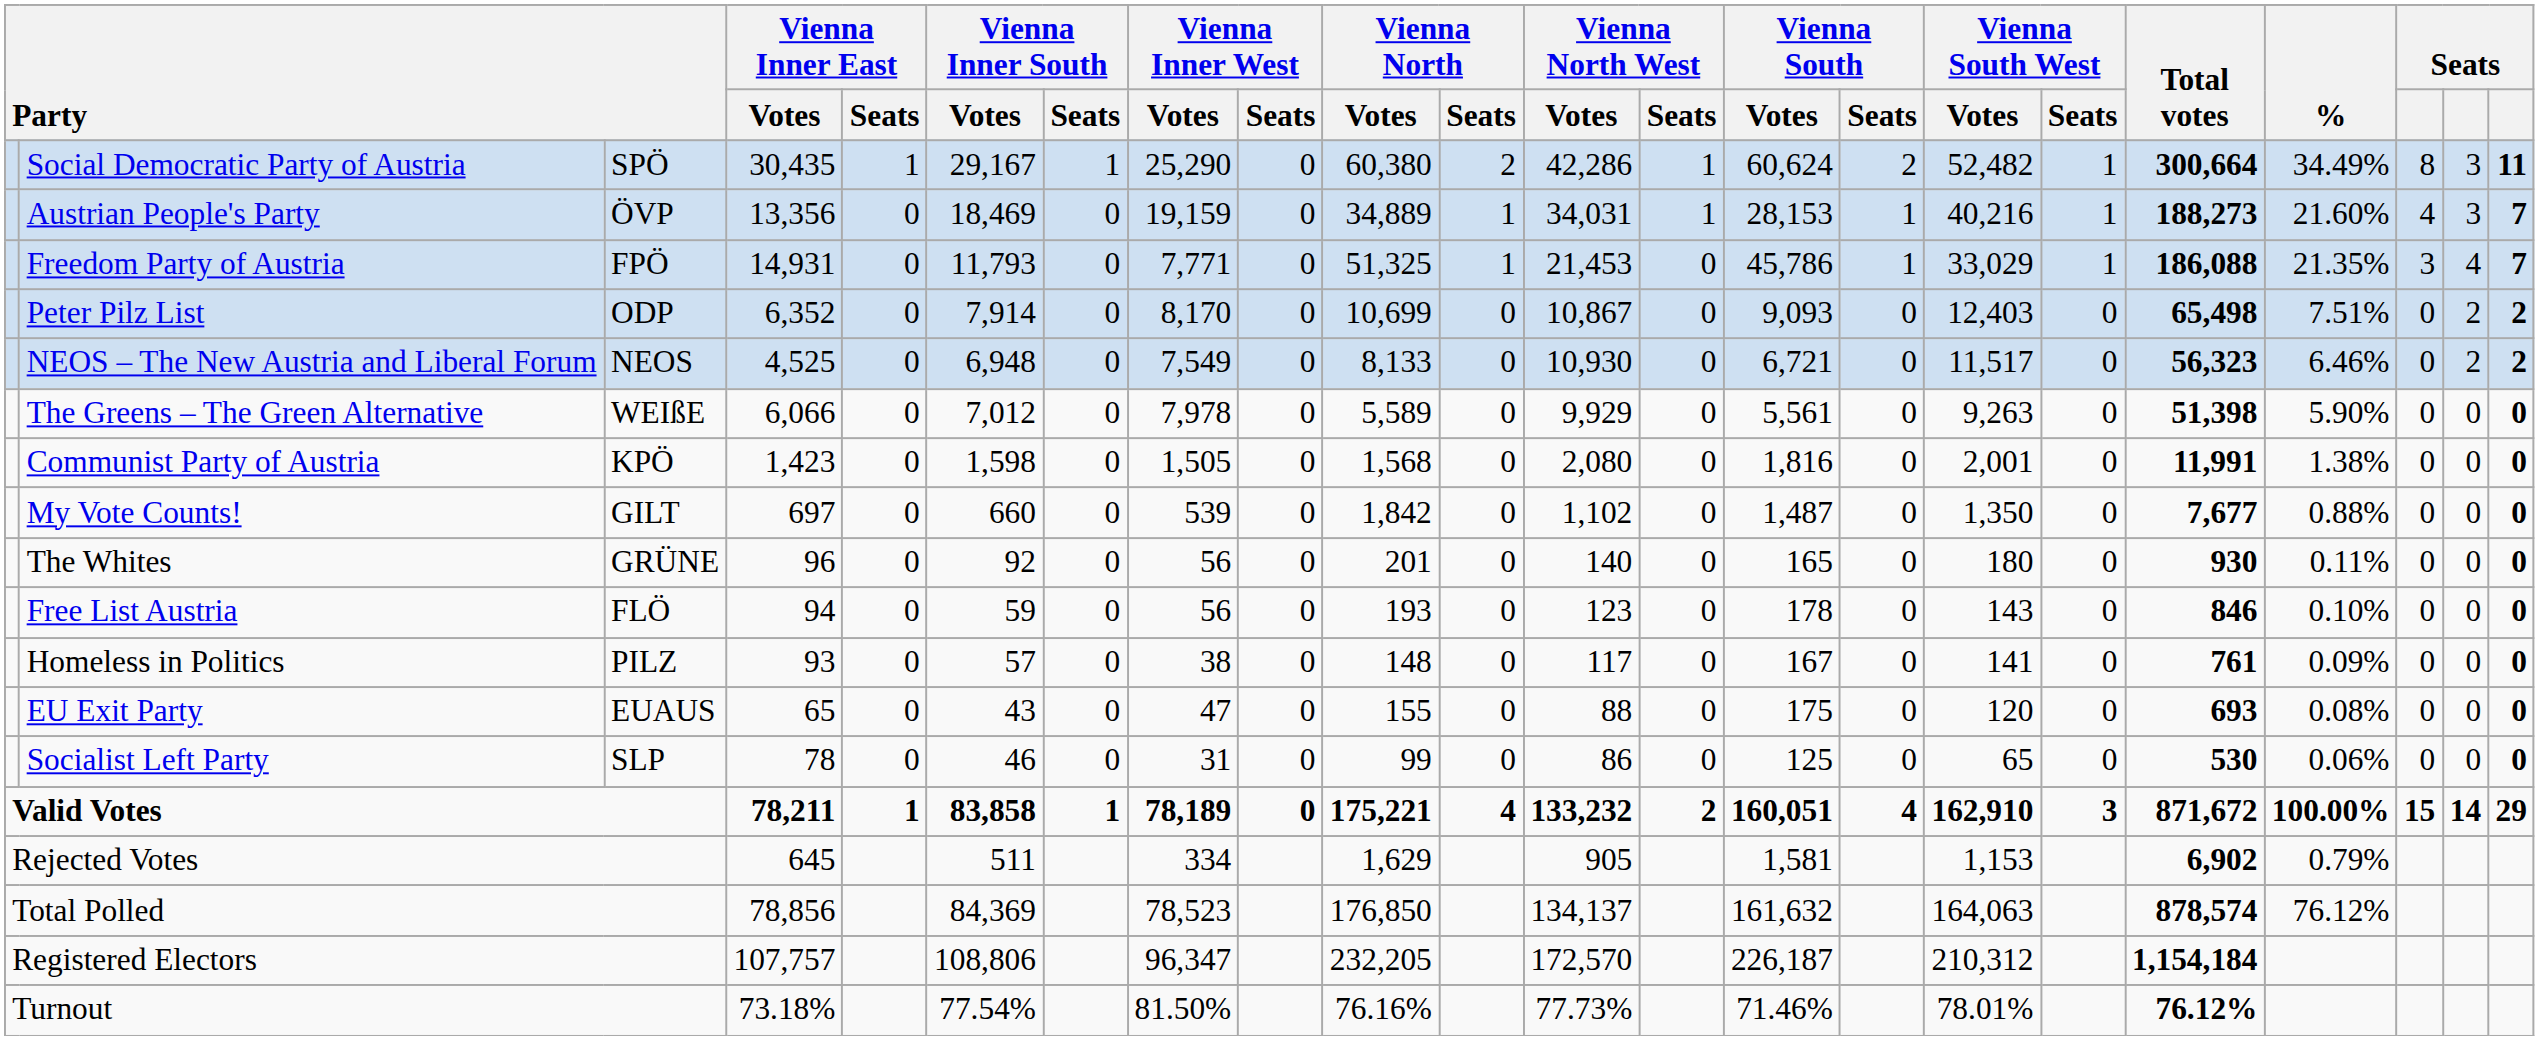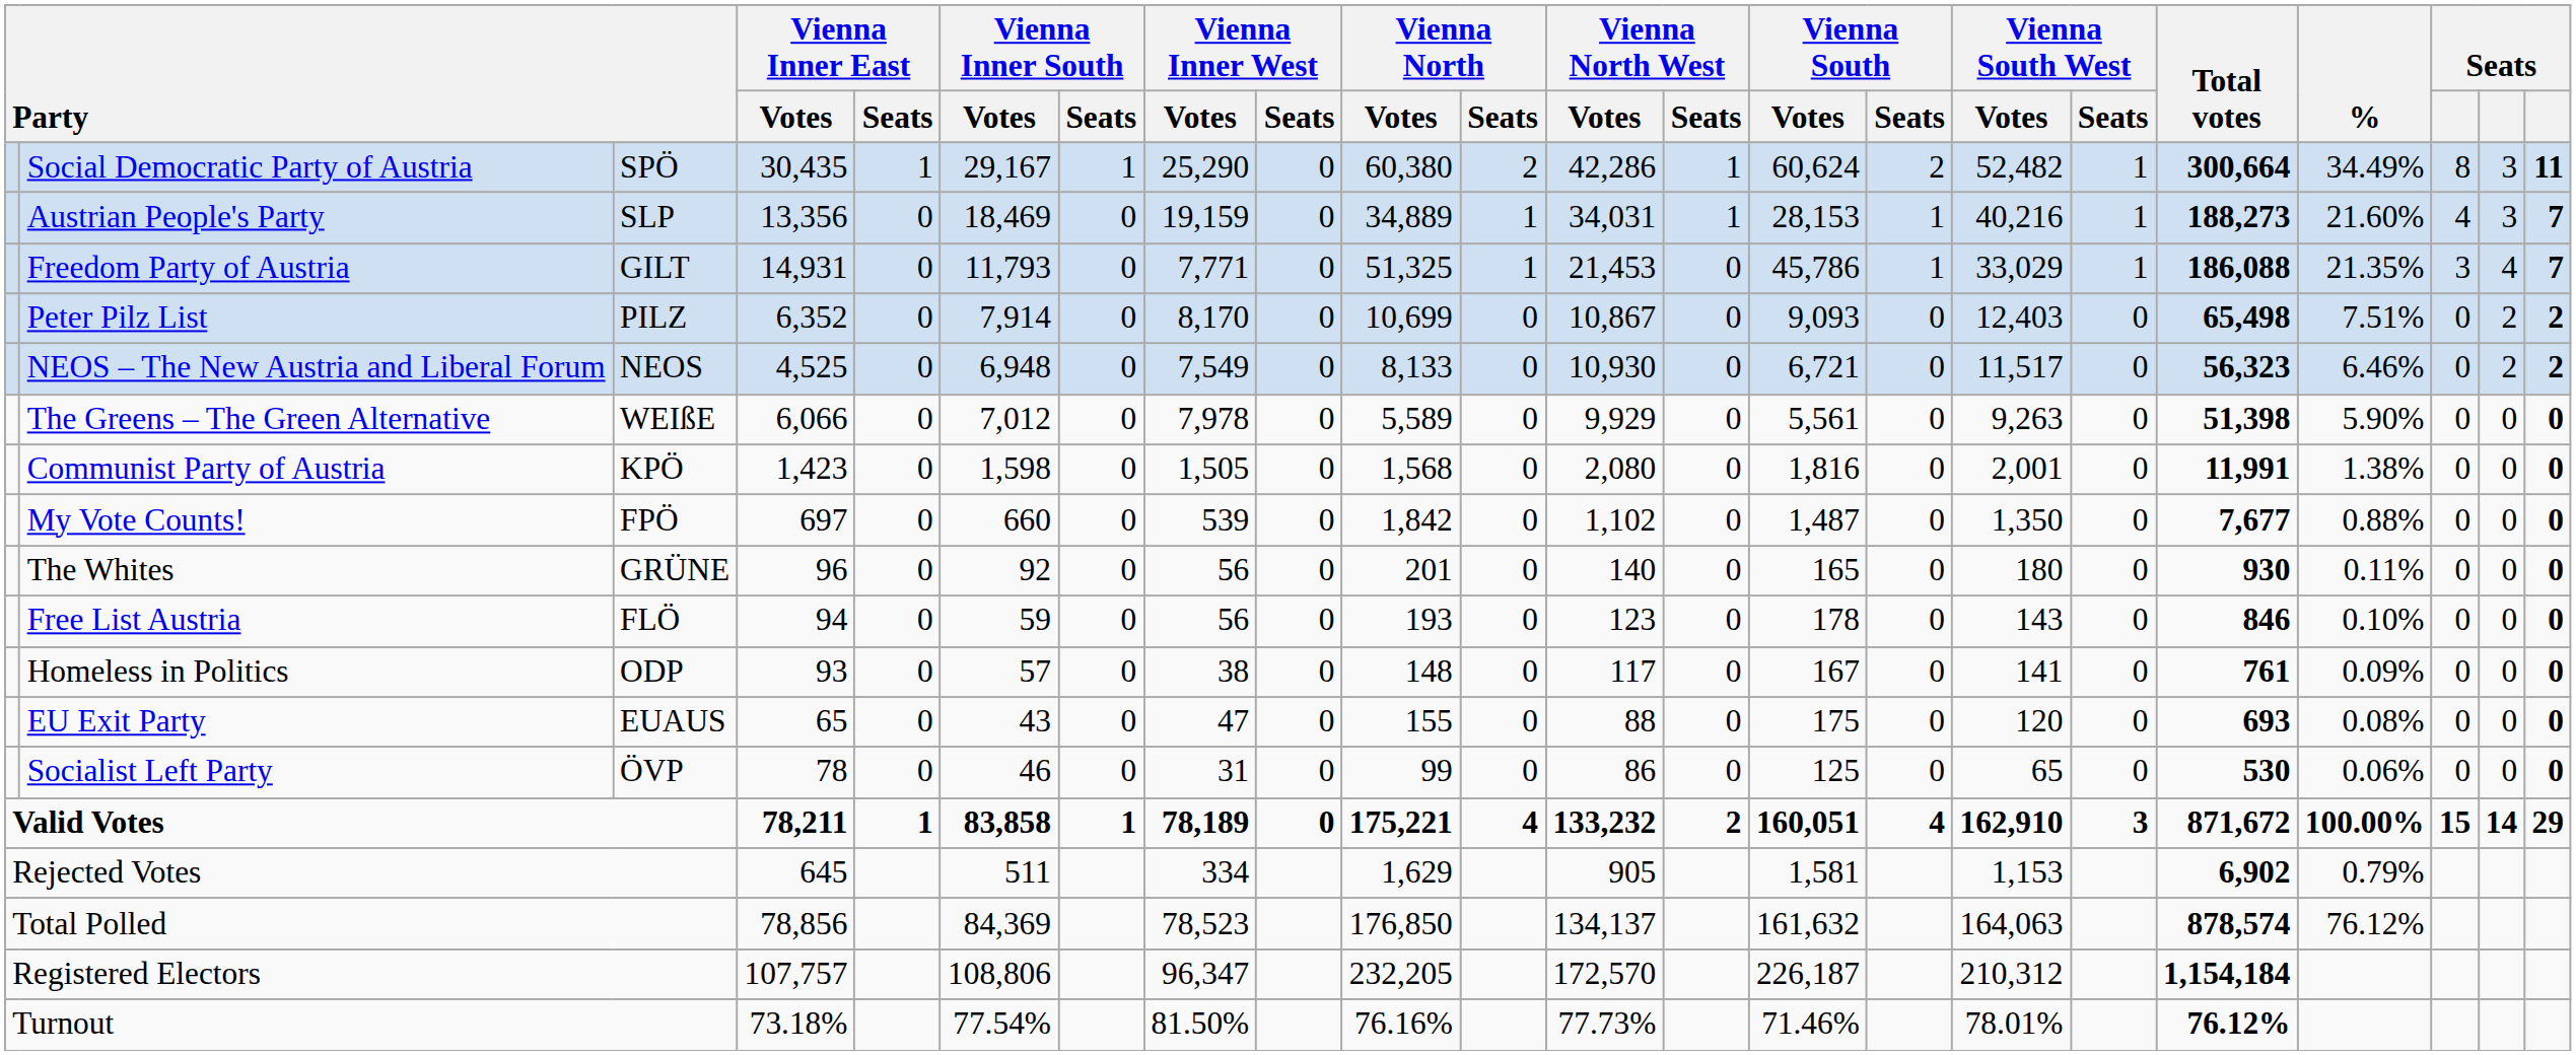Austrian People's Party | column 3: ÖVP -> SLP
Freedom Party of Austria | column 3: FPÖ -> GILT
Peter Pilz List | column 3: ODP -> PILZ
My Vote Counts! | column 3: GILT -> FPÖ
Homeless in Politics | column 3: PILZ -> ODP
Socialist Left Party | column 3: SLP -> ÖVP
